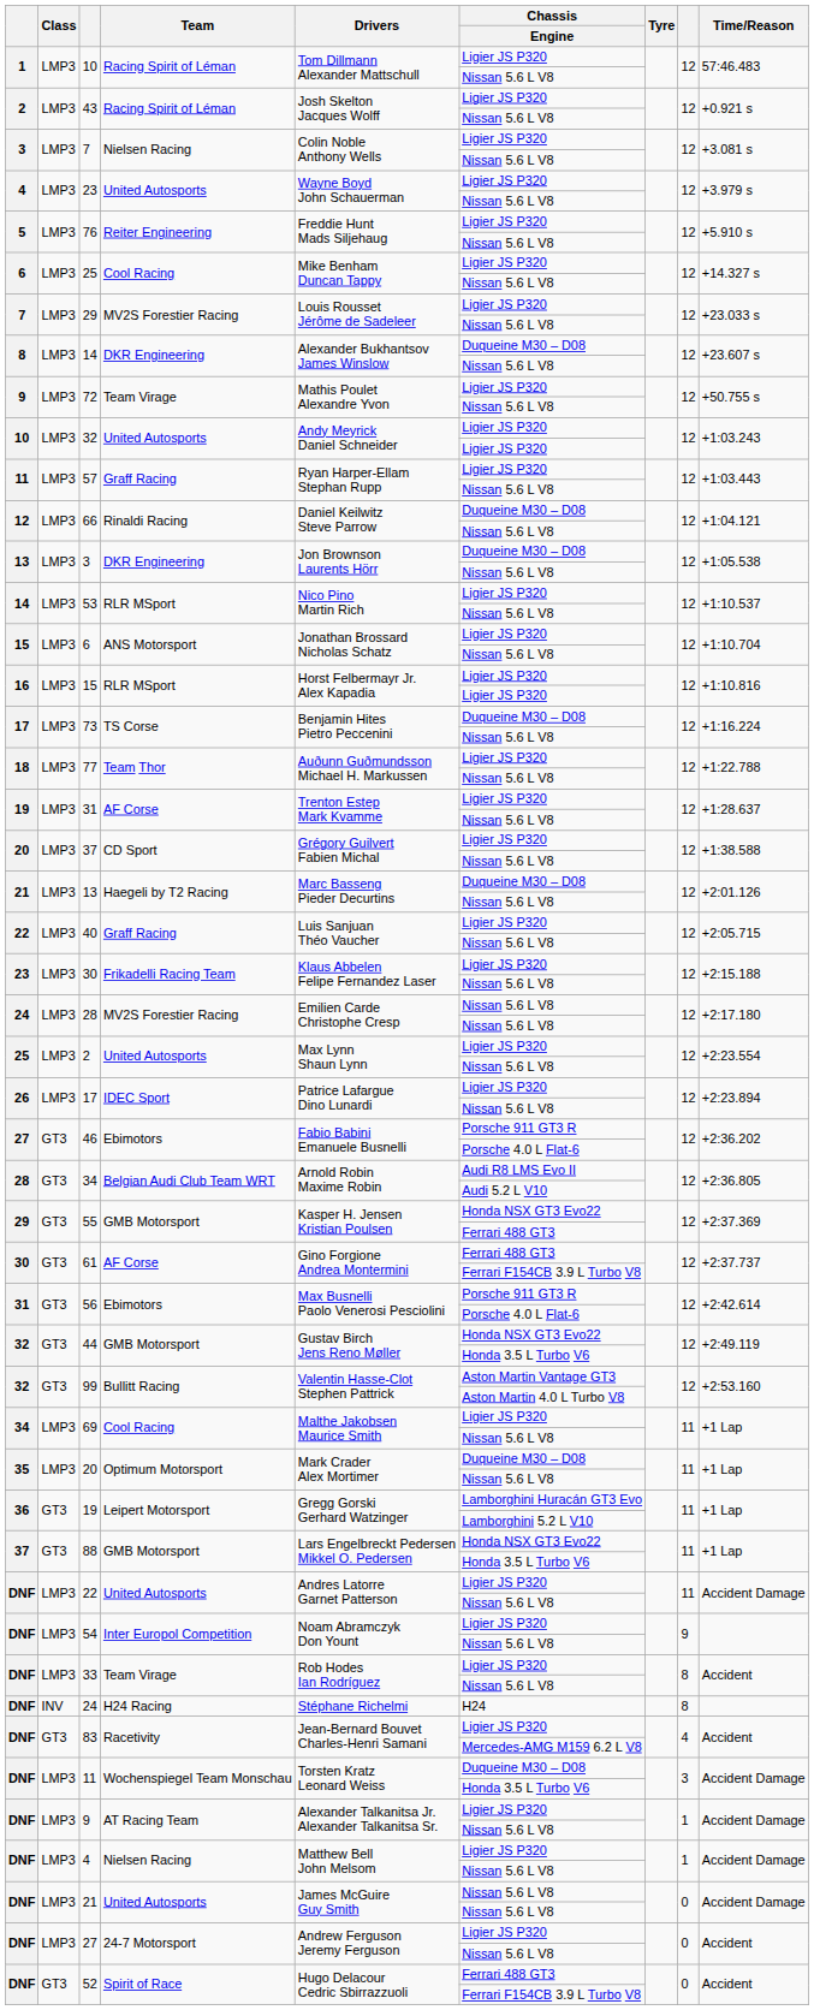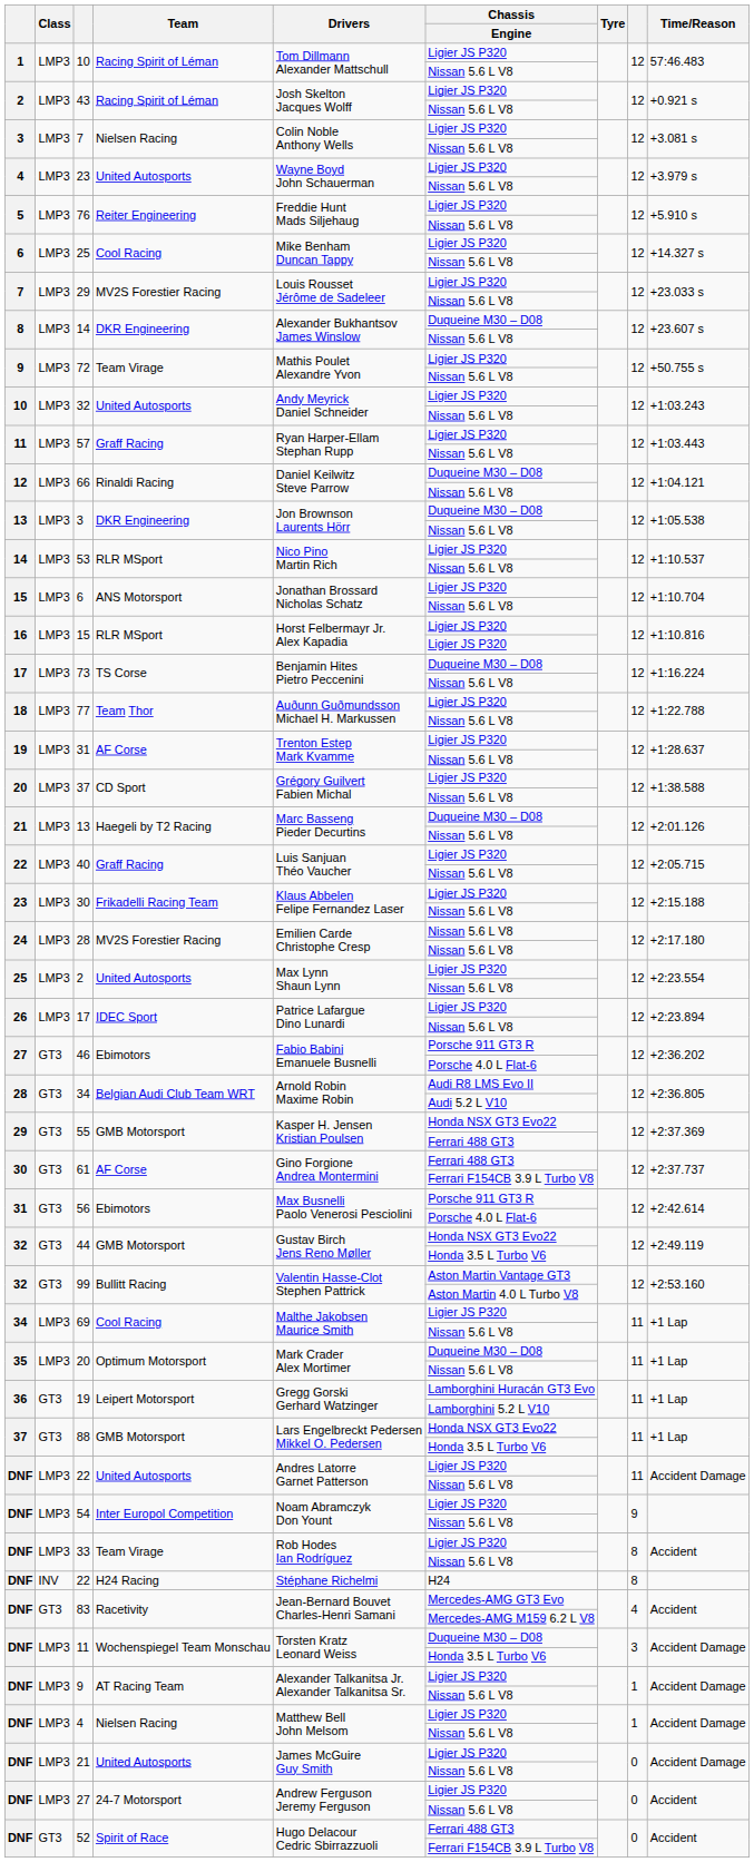row 22 | Chassis / Engine: Ligier JS P320 -> Nissan 5.6 L V8
row 83 | column 3: 24 -> 22
row 84 | Chassis / Engine: Ligier JS P320 -> Mercedes-AMG GT3 Evo
row 92 | Chassis / Engine: Nissan 5.6 L V8 -> Ligier JS P320
